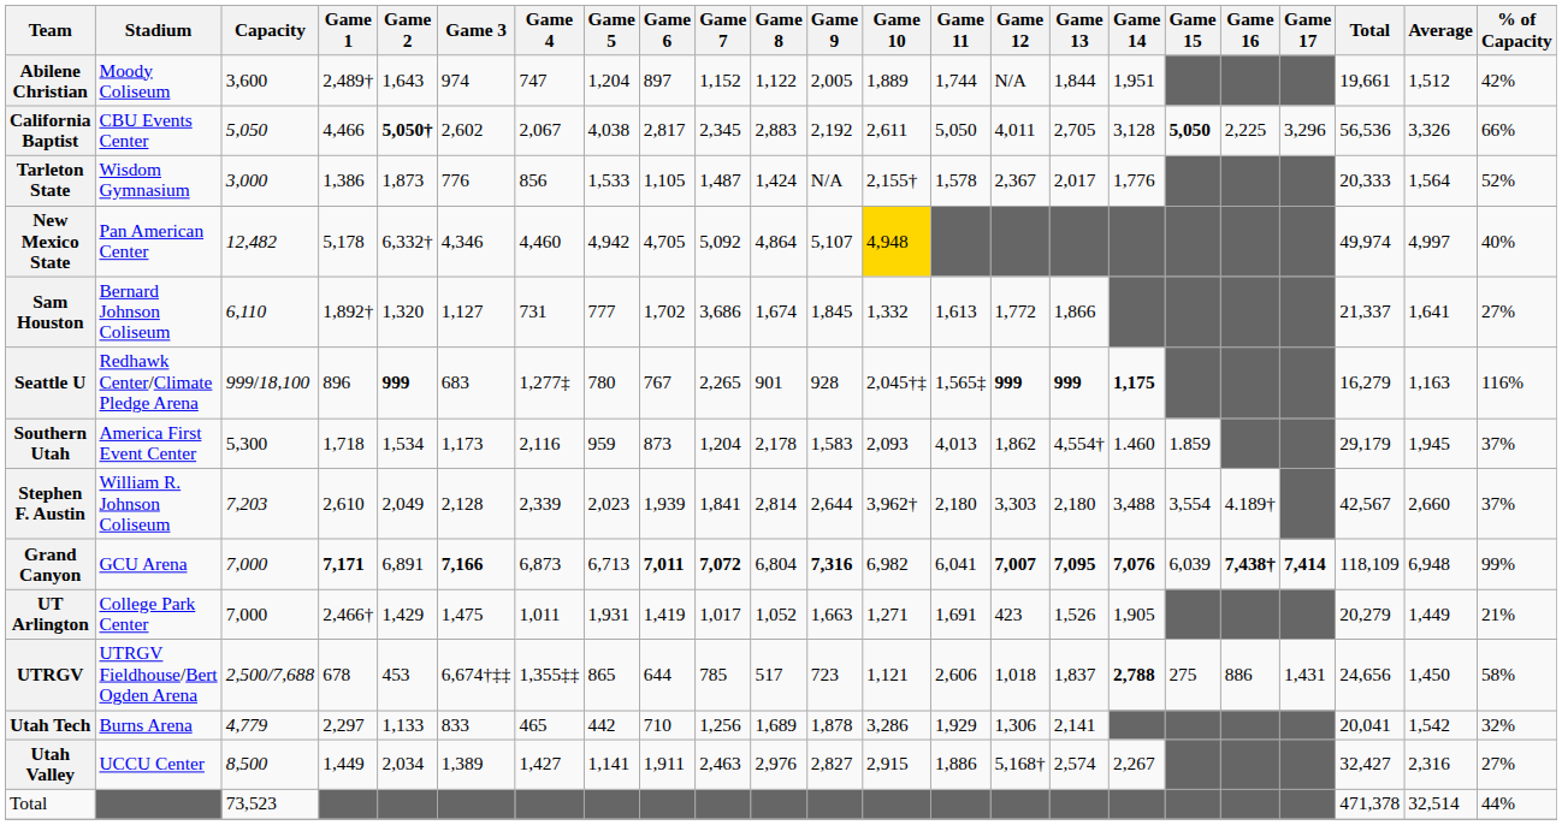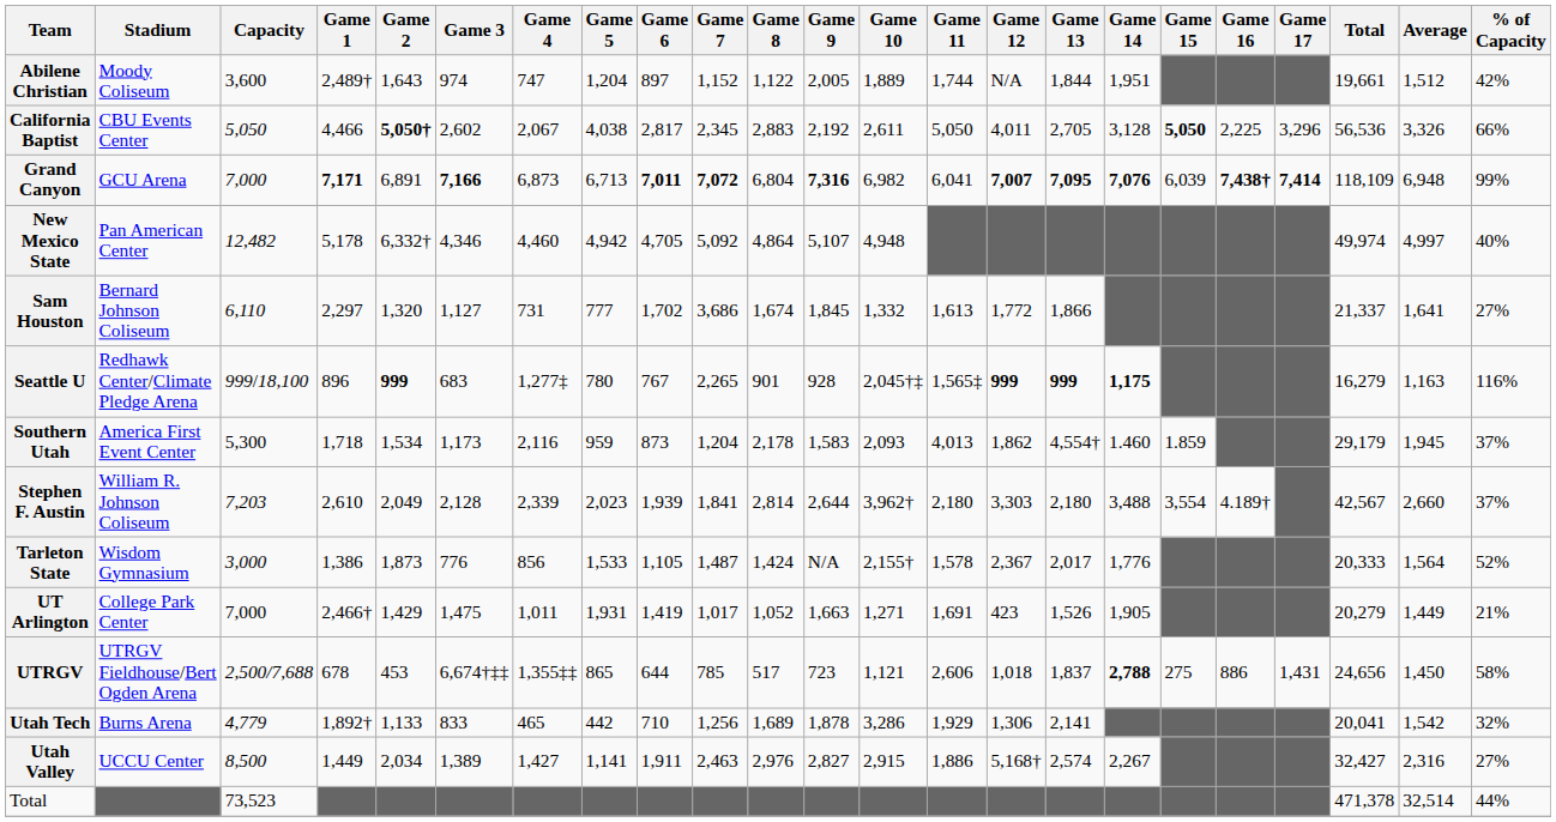rows swapped: Grand Canyon <-> Tarleton State
New Mexico State | Game 10: gold background -> no background
Sam Houston | Game 1: 1,892† -> 2,297
Utah Tech | Game 1: 2,297 -> 1,892†
